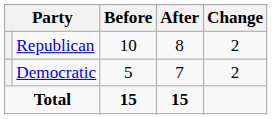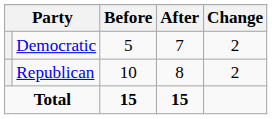rows swapped: Republican <-> Democratic
